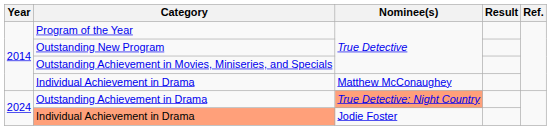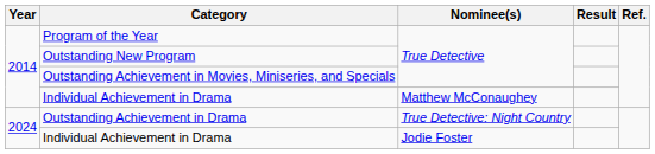Outstanding Achievement in Drama | Nominee(s): lightsalmon background -> no background
Individual Achievement in Drama / Jodie Foster | Category: lightsalmon background -> no background
